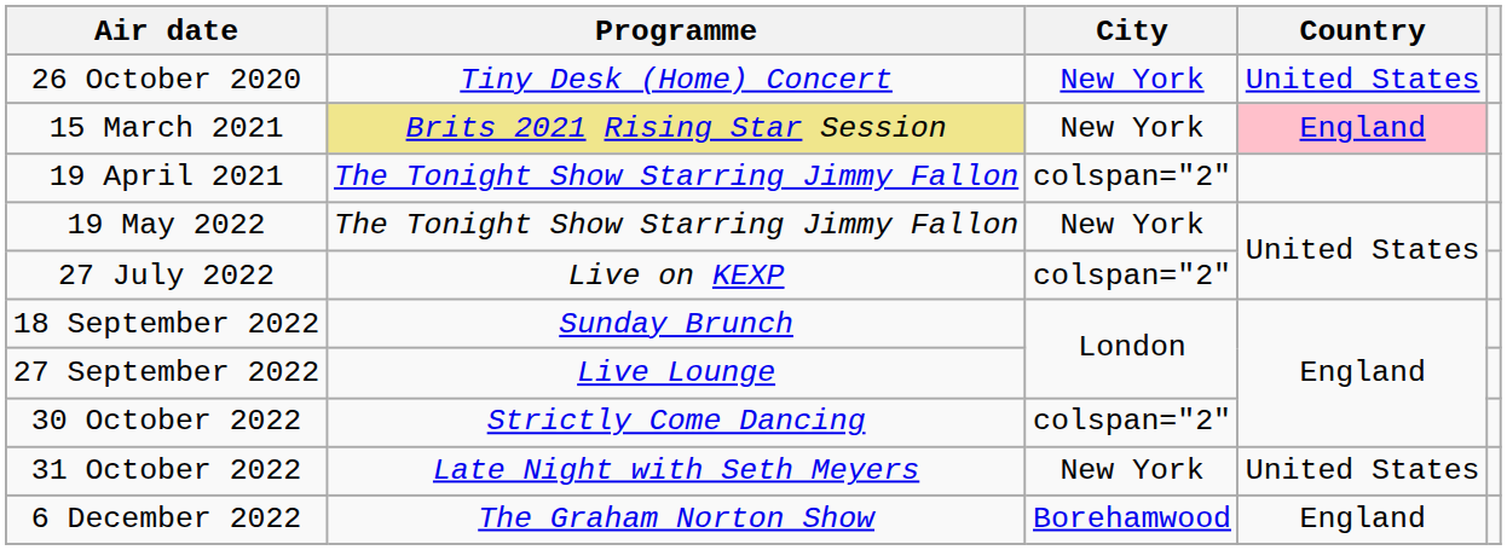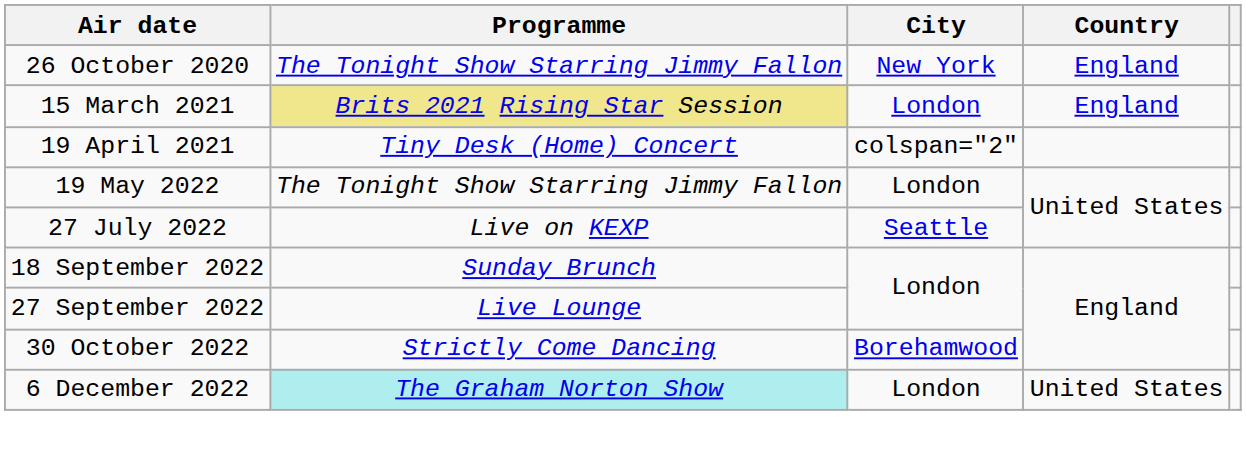26 October 2020 | Programme: Tiny Desk (Home) Concert -> The Tonight Show Starring Jimmy Fallon
26 October 2020 | Country: United States -> England
15 March 2021 | City: New York -> London
15 March 2021 | Country: pink background -> no background
19 April 2021 | Programme: The Tonight Show Starring Jimmy Fallon -> Tiny Desk (Home) Concert
19 May 2022 | City: New York -> London
27 July 2022 | City: colspan="2" -> Seattle
30 October 2022 | City: colspan="2" -> Borehamwood
- row: 31 October 2022 | Late Night with Seth Meyers | New York | United States
6 December 2022 | Programme: no background -> paleturquoise background
6 December 2022 | City: Borehamwood -> London
6 December 2022 | Country: England -> United States
